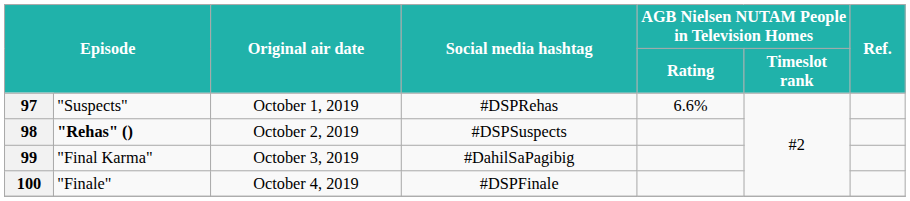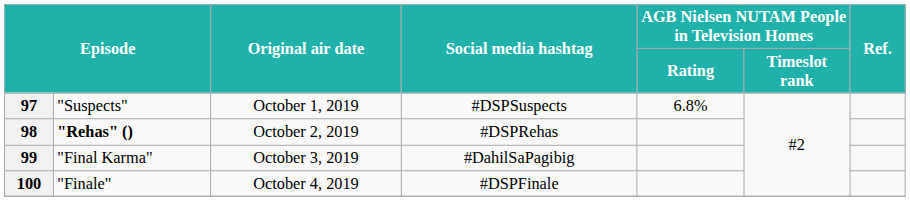97 | Social media hashtag: #DSPRehas -> #DSPSuspects
97 | AGB Nielsen NUTAM People in Television Homes / Rating: 6.6% -> 6.8%
98 | Social media hashtag: #DSPSuspects -> #DSPRehas
